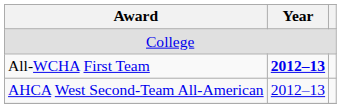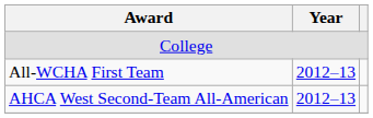All-WCHA First Team | Year: bold -> normal
